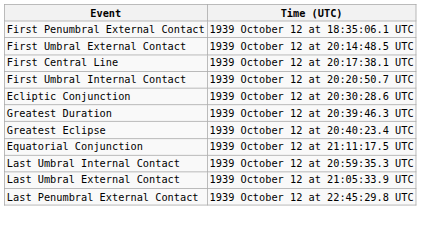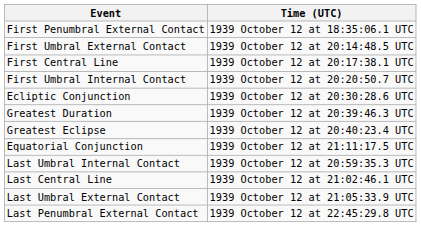+ row: Last Central Line | 1939 October 12 at 21:02:46.1 UTC
